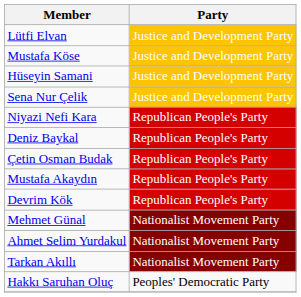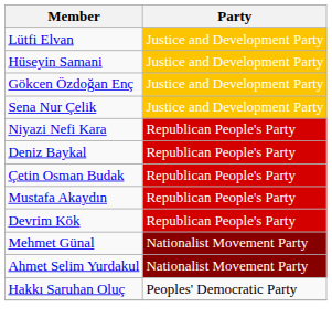- row: Mustafa Köse | Justice and Development Party
+ row: Gökcen Özdoğan Enç | Justice and Development Party
- row: Tarkan Akıllı | Nationalist Movement Party
